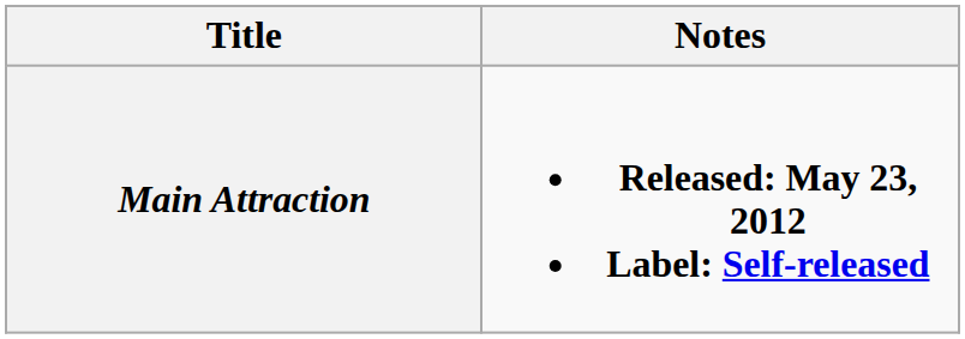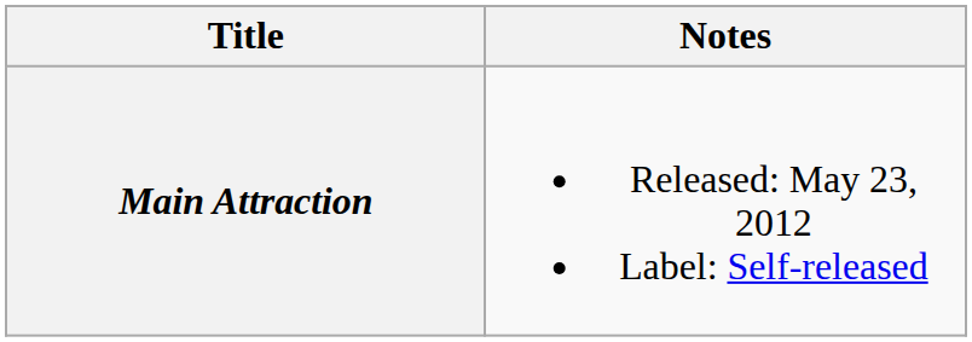Main Attraction | Notes: bold -> normal
